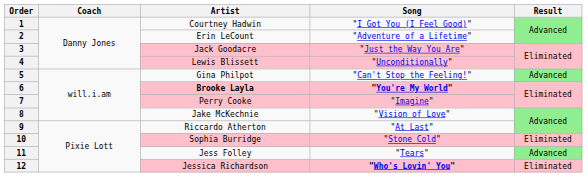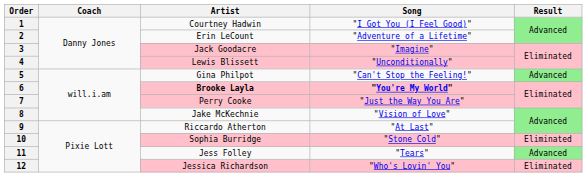3 | Song: "Just the Way You Are" -> "Imagine"
7 | Song: "Imagine" -> "Just the Way You Are"
12 | Song: bold -> normal
